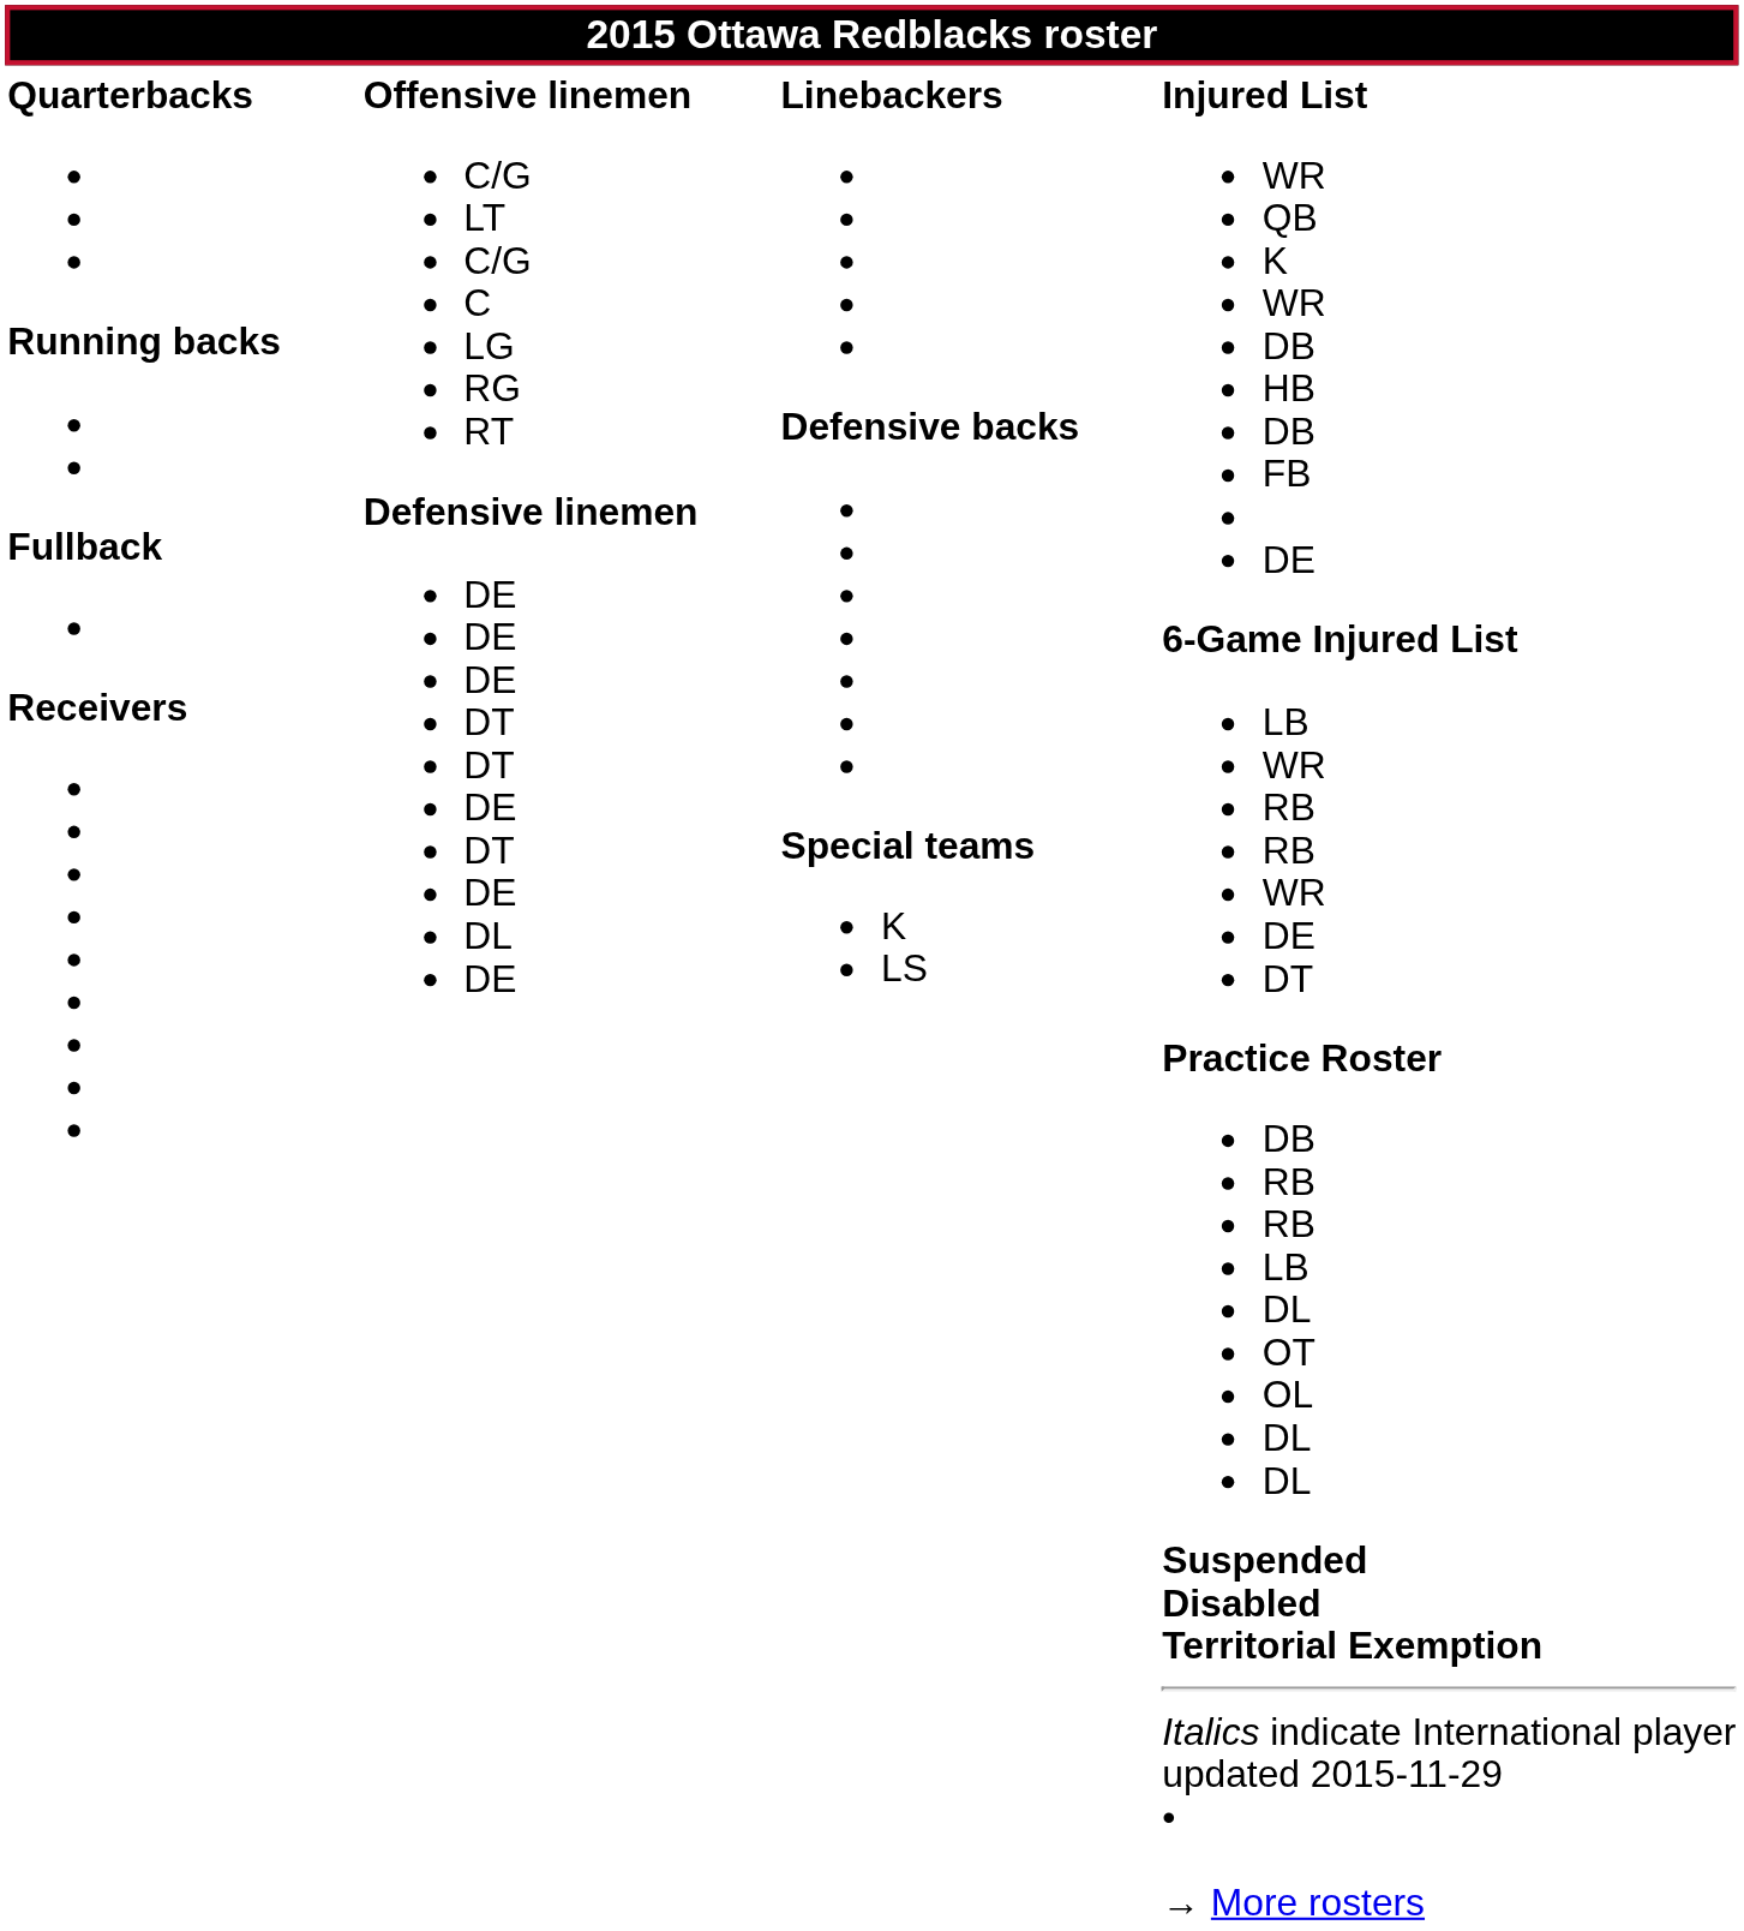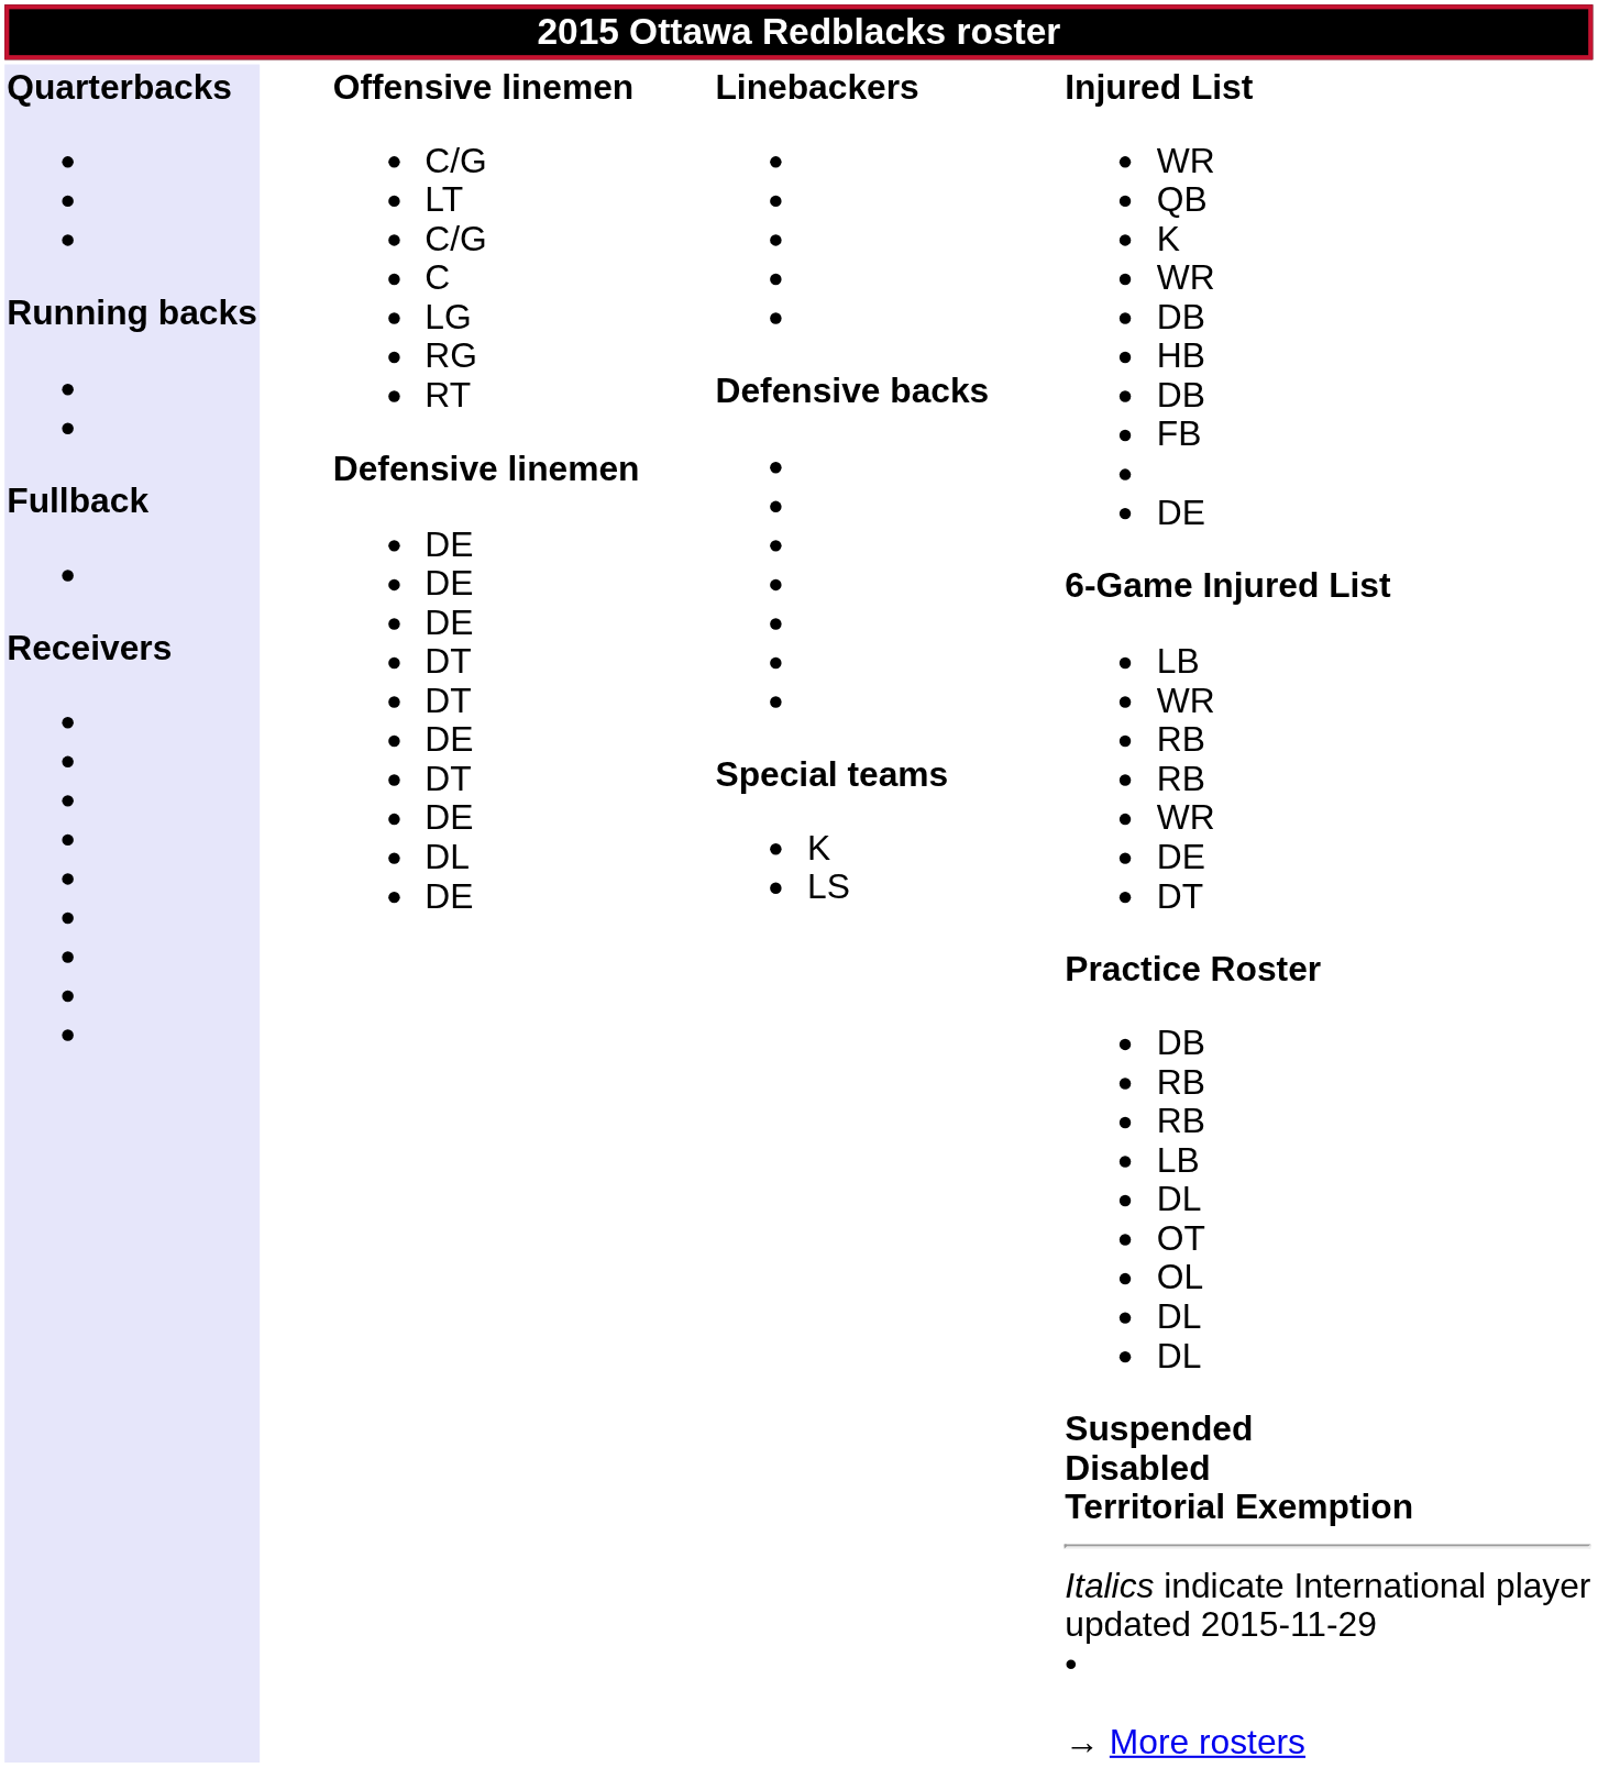Quarterbacks Running backs Fullback Receivers | column 1: no background -> lavender background
